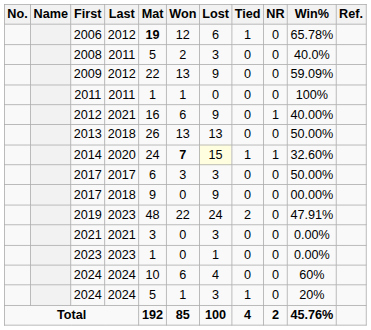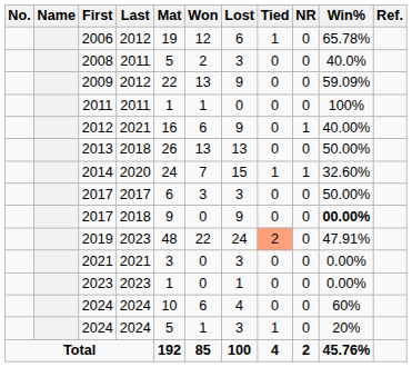2006 | Mat: bold -> normal
2014 | Won: bold -> normal
2014 | Lost: lightyellow background -> no background
2017 / 2018 | Win%: normal -> bold
2019 | Tied: no background -> lightsalmon background
